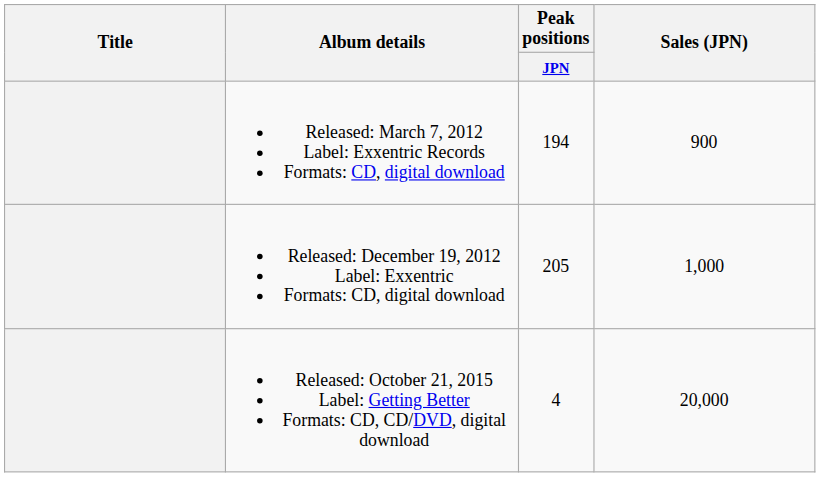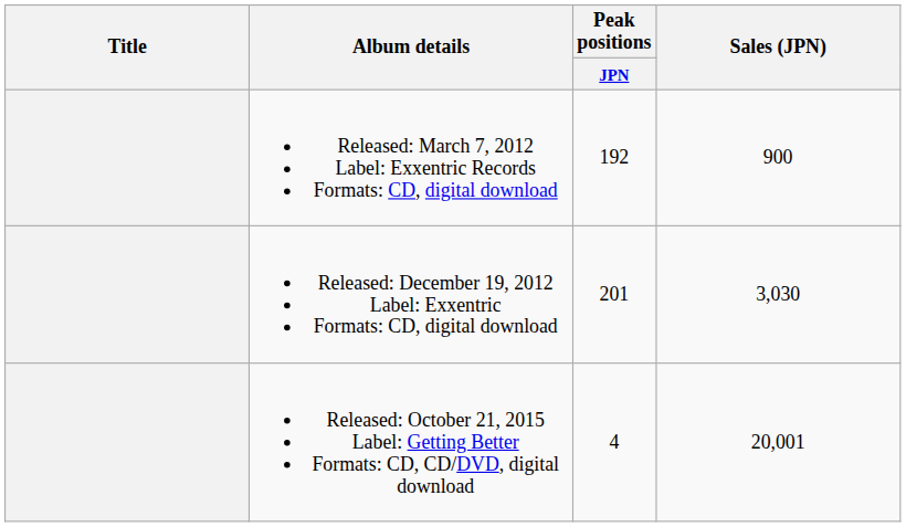row 3 | Peak positions / JPN: 194 -> 192
row 4 | Peak positions / JPN: 205 -> 201
row 4 | Sales (JPN): 1,000 -> 3,030
row 5 | Sales (JPN): 20,000 -> 20,001
